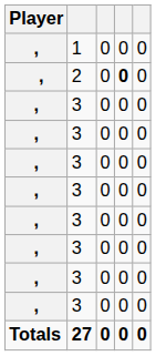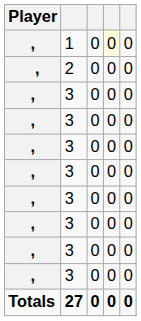1 | column 4: no background -> lightyellow background
2 | column 4: bold -> normal
